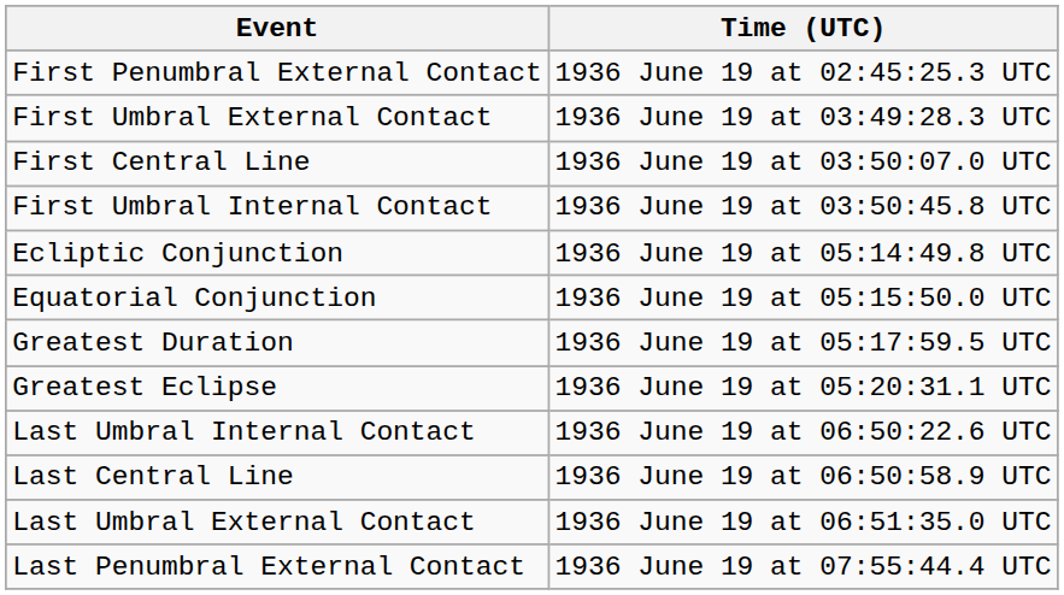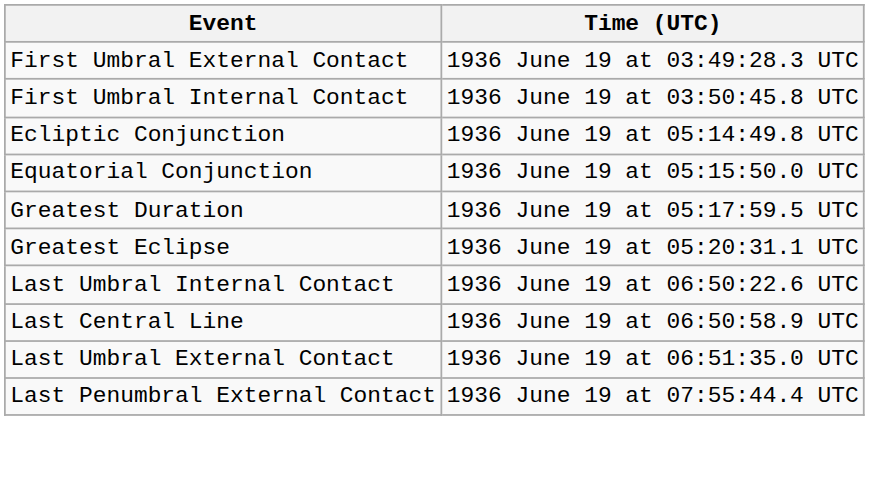- row: First Penumbral External Contact | 1936 June 19 at 02:45:25.3 UTC
- row: First Central Line | 1936 June 19 at 03:50:07.0 UTC
